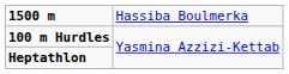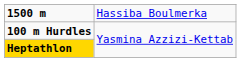Heptathlon | column 1: no background -> gold background
